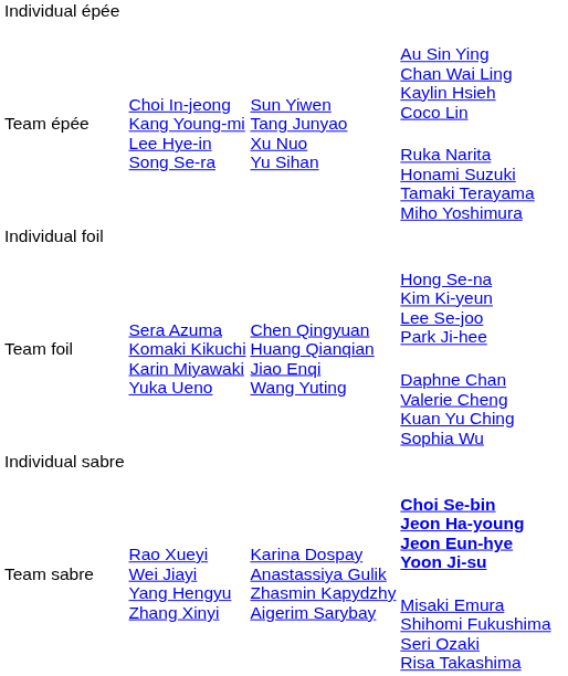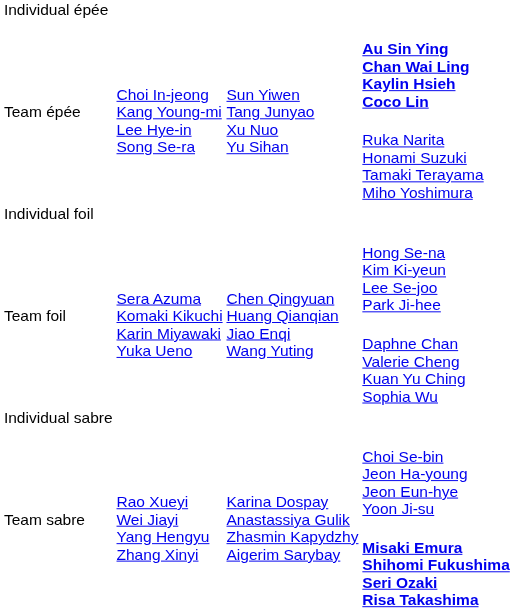Au Sin Ying Chan Wai Ling Kaylin Hsieh Coco Lin | column 4: normal -> bold
Choi Se-bin Jeon Ha-young Jeon Eun-hye Yoon Ji-su | column 4: bold -> normal
Misaki Emura Shihomi Fukushima Seri Ozaki Risa Takashima | column 4: normal -> bold
